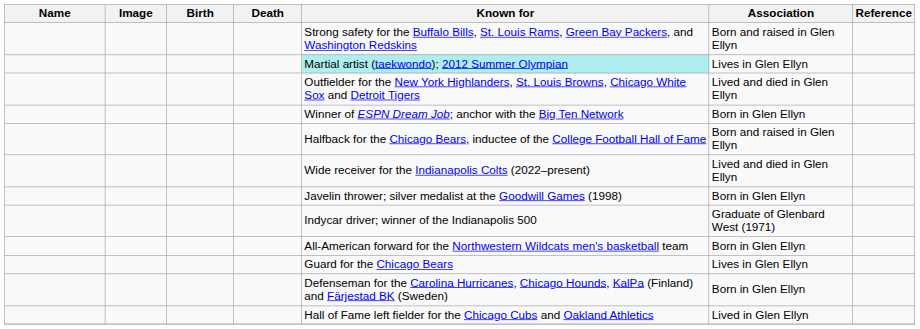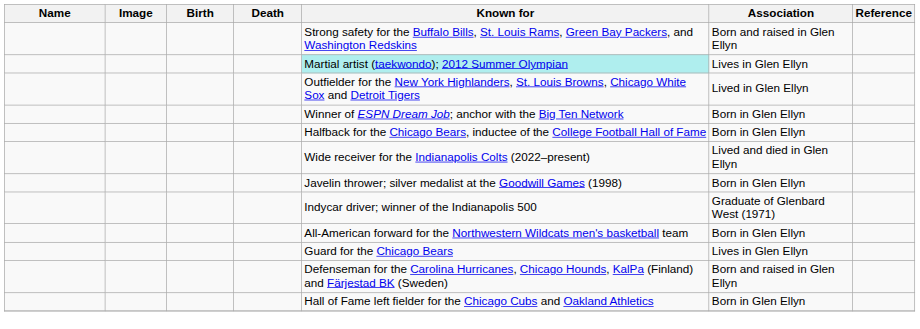row 4 | Association: Lived and died in Glen Ellyn -> Lived in Glen Ellyn
row 6 | Association: Born and raised in Glen Ellyn -> Born in Glen Ellyn
row 12 | Association: Born in Glen Ellyn -> Born and raised in Glen Ellyn
row 13 | Association: Lived in Glen Ellyn -> Born in Glen Ellyn
